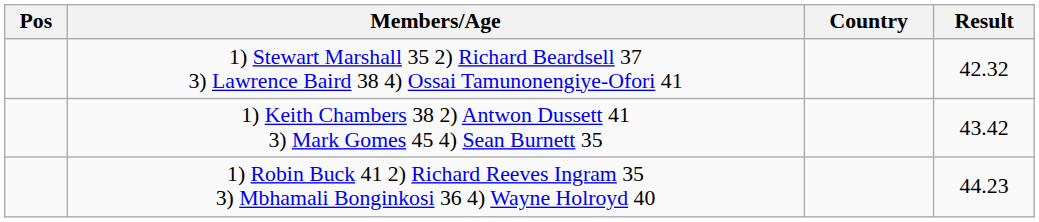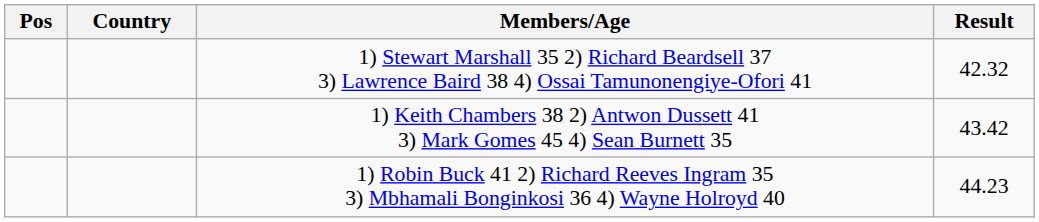columns swapped: Country <-> Members/Age
